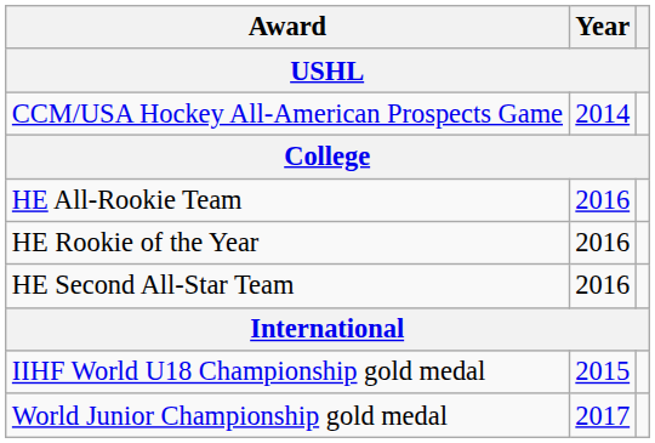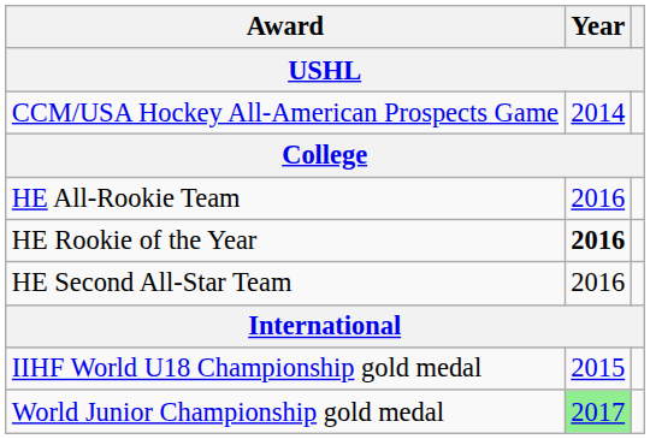HE Rookie of the Year | Year: normal -> bold
World Junior Championship gold medal | Year: no background -> lightgreen background
